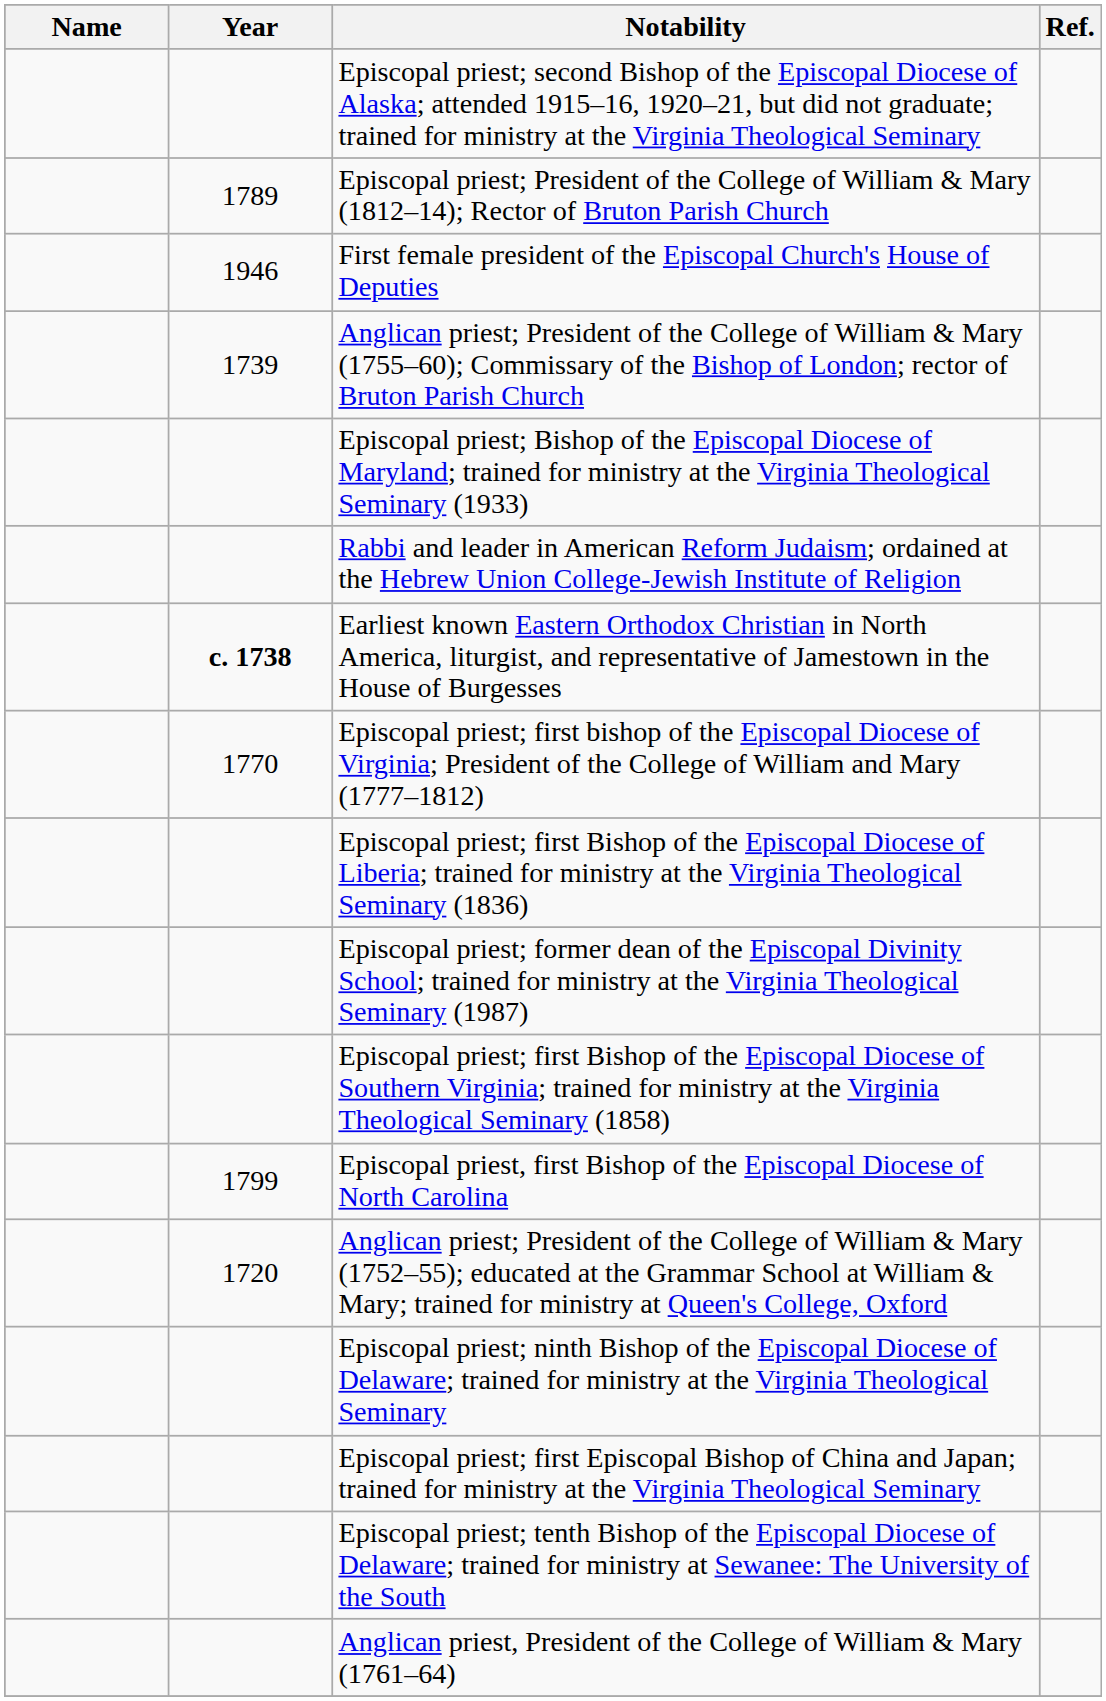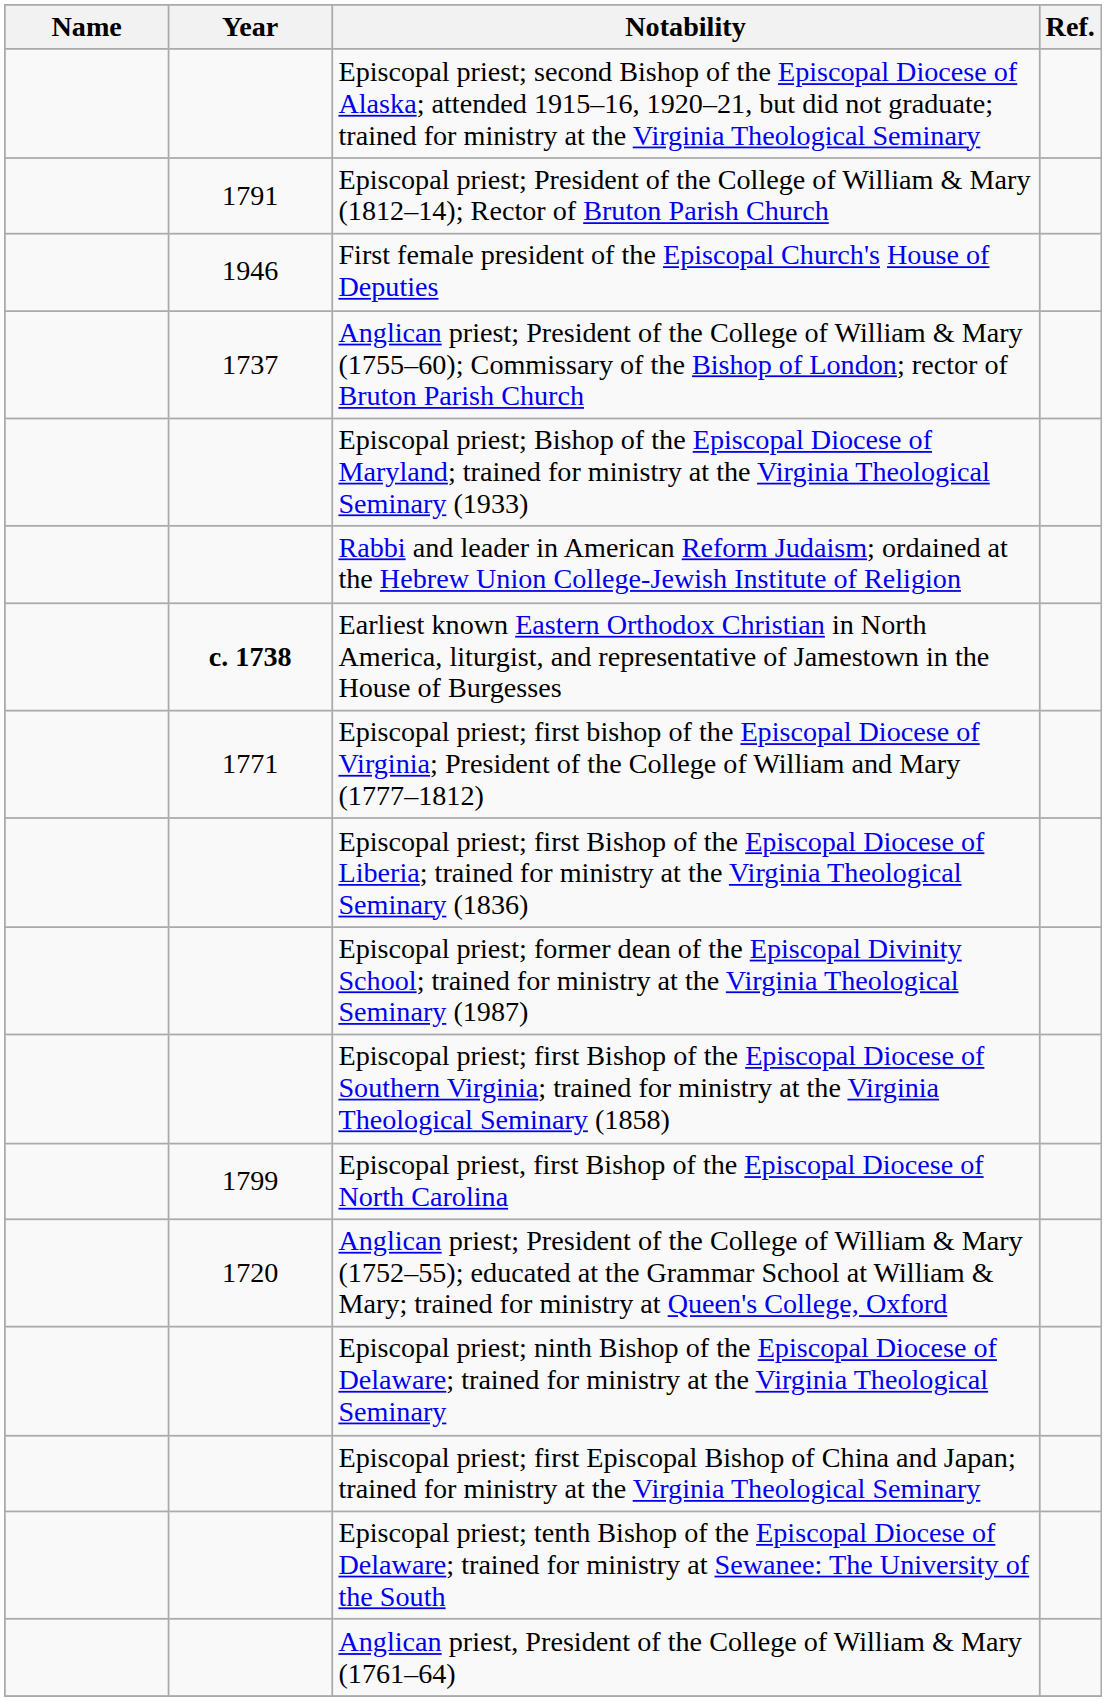row 3 | Year: 1789 -> 1791
row 5 | Year: 1739 -> 1737
row 9 | Year: 1770 -> 1771
